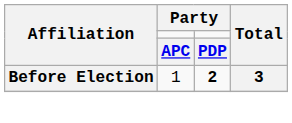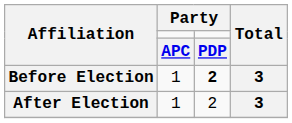+ row: After Election | 1 | 2 | 3
